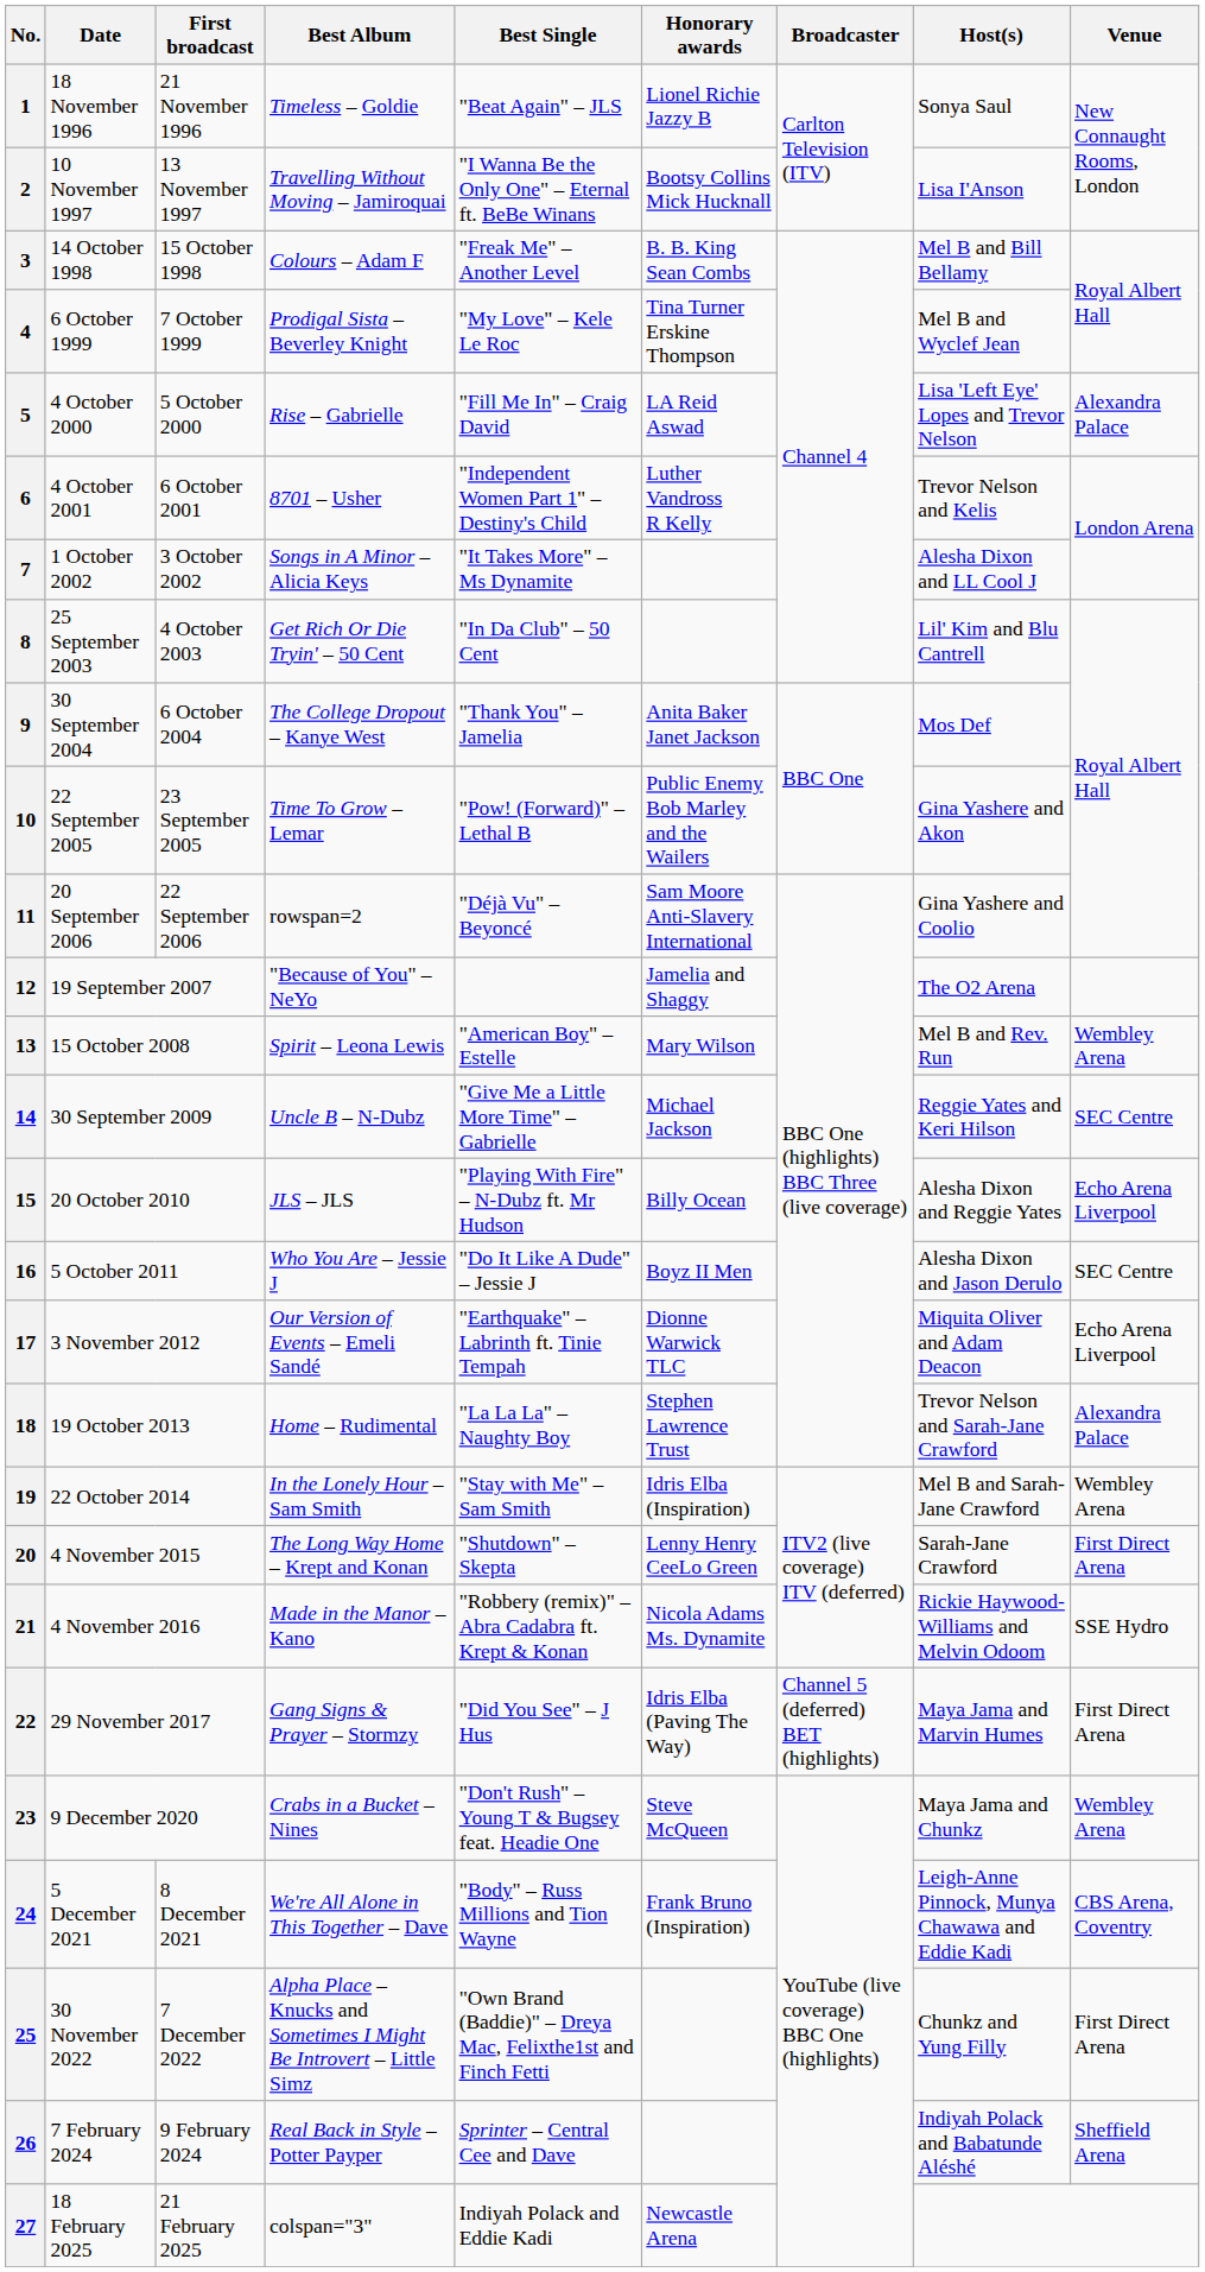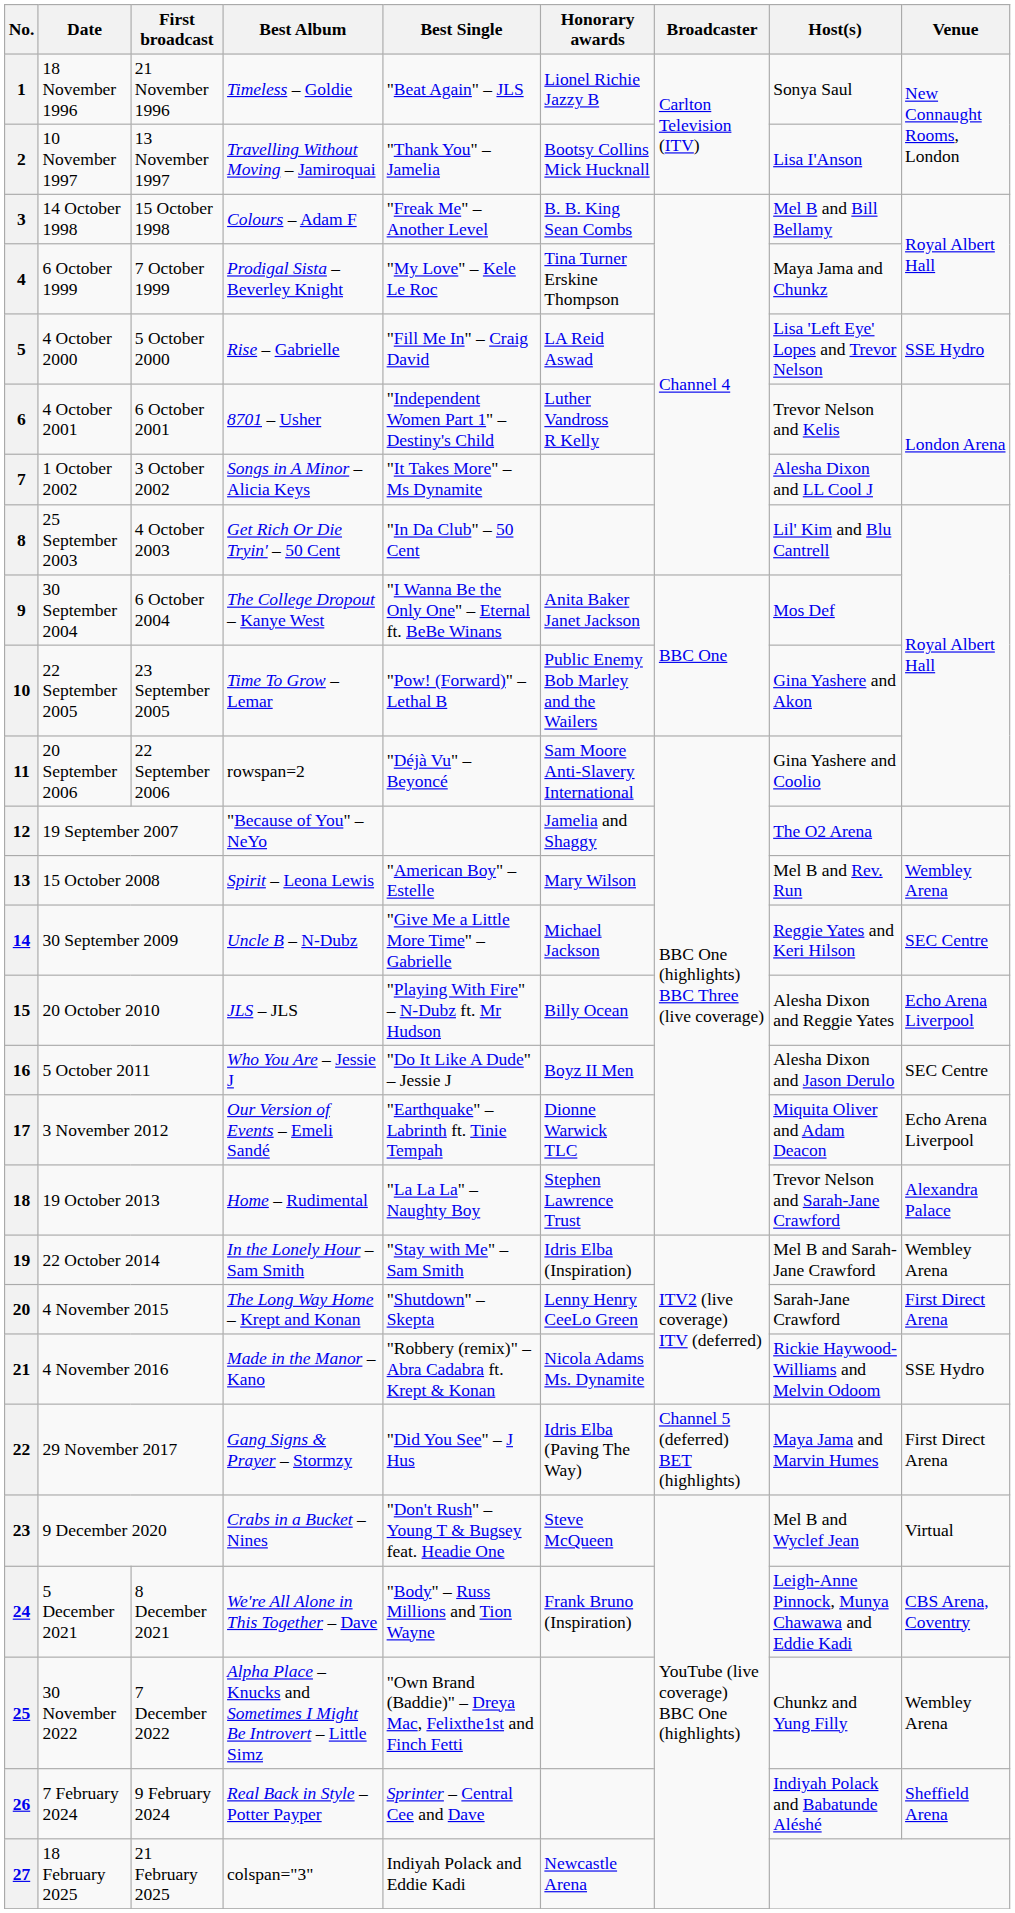2 | Best Single: "I Wanna Be the Only One" – Eternal ft. BeBe Winans -> "Thank You" – Jamelia
4 | Host(s): Mel B and Wyclef Jean -> Maya Jama and Chunkz
5 | Venue: Alexandra Palace -> SSE Hydro
9 | Best Single: "Thank You" – Jamelia -> "I Wanna Be the Only One" – Eternal ft. BeBe Winans
23 | Host(s): Maya Jama and Chunkz -> Mel B and Wyclef Jean
23 | Venue: Wembley Arena -> Virtual
25 | Venue: First Direct Arena -> Wembley Arena
